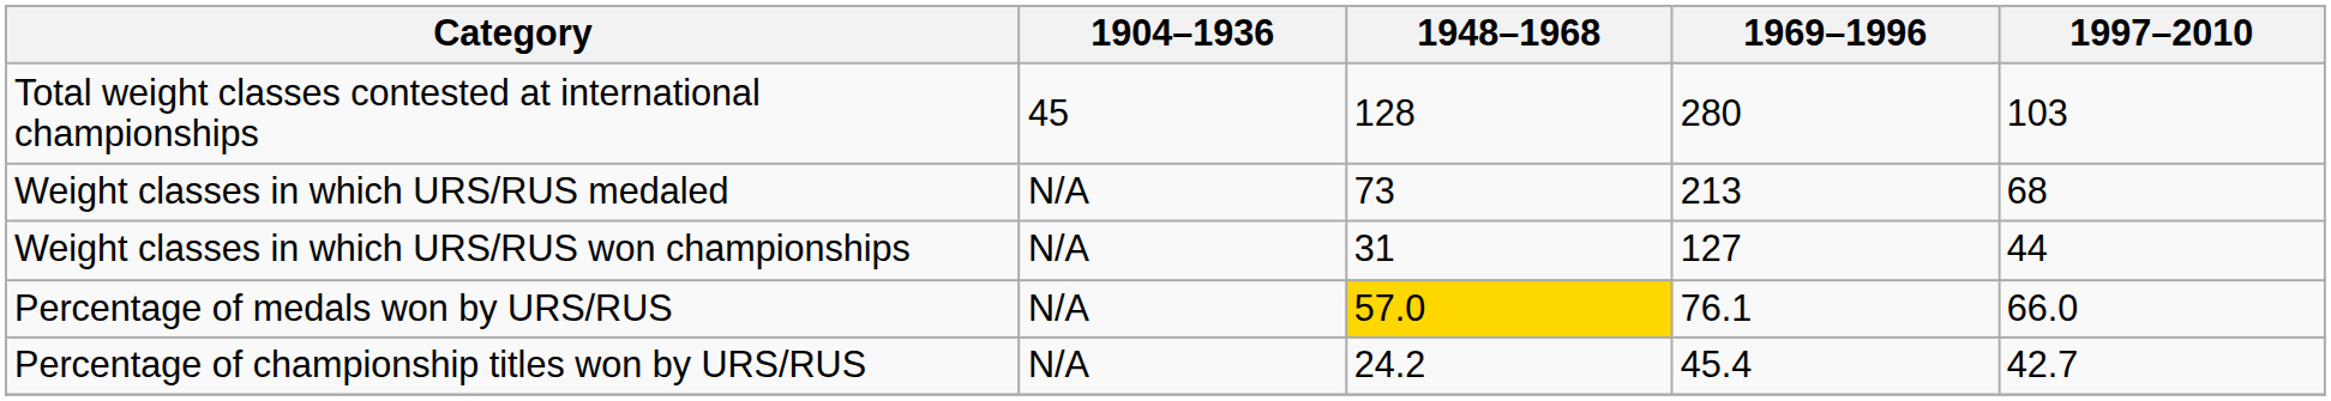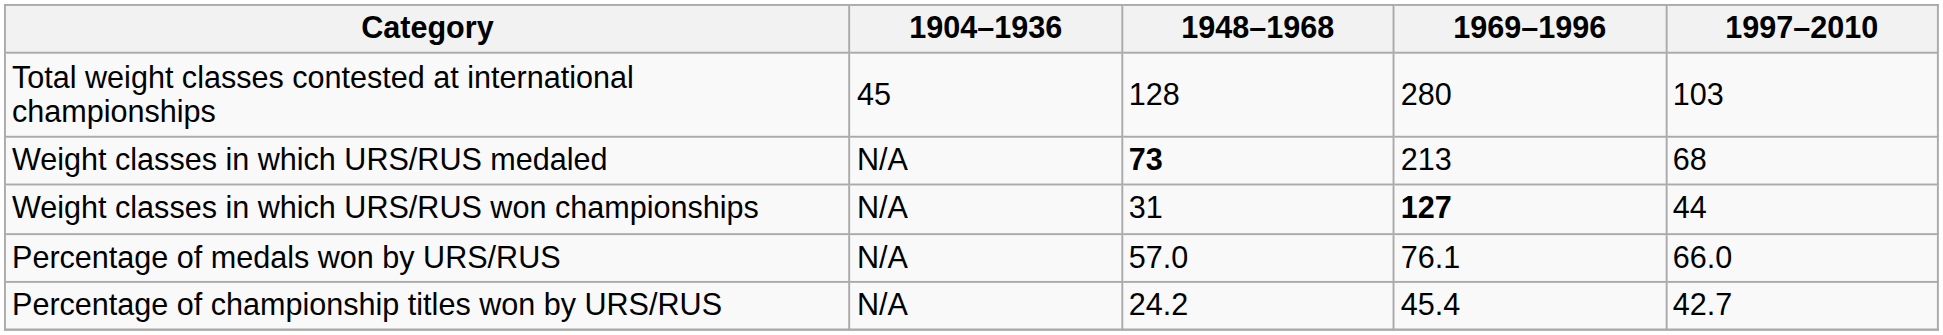Weight classes in which URS/RUS medaled | 1948–1968: normal -> bold
Weight classes in which URS/RUS won championships | 1969–1996: normal -> bold
Percentage of medals won by URS/RUS | 1948–1968: gold background -> no background
